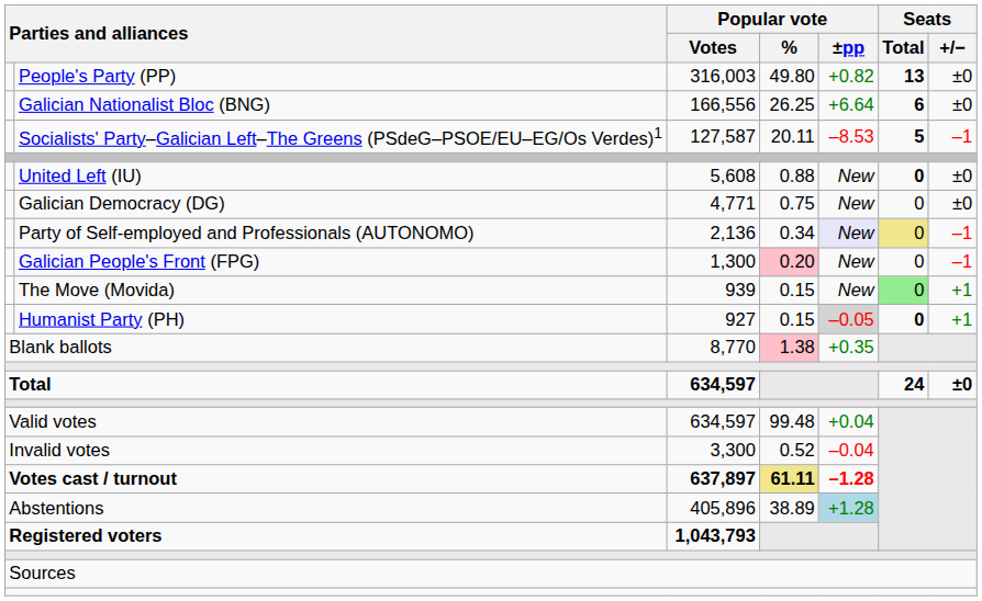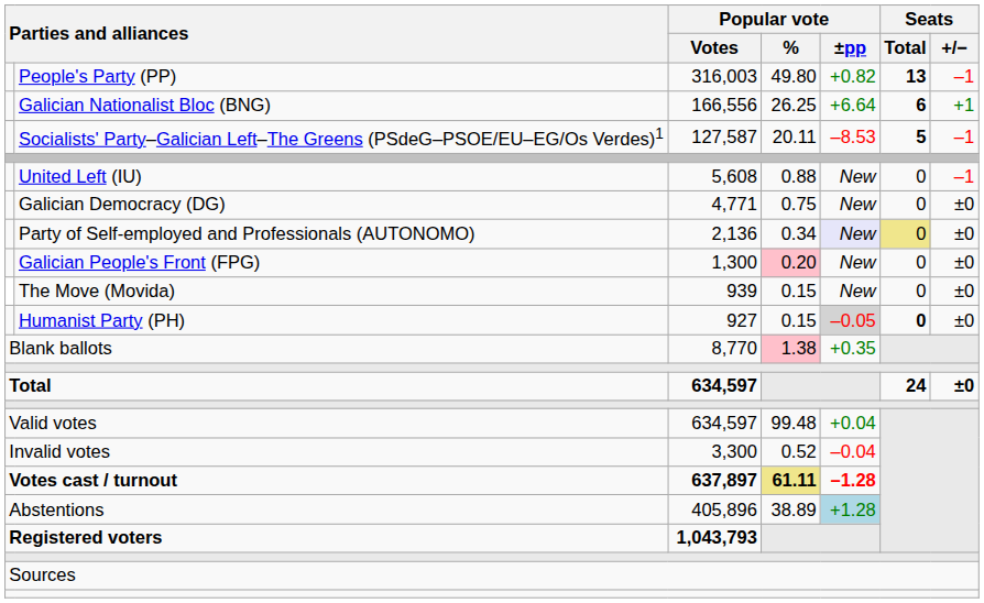People's Party (PP) | Seats / +/−: ±0 -> –1
Galician Nationalist Bloc (BNG) | Seats / +/−: ±0 -> +1
United Left (IU) | Seats / Total: bold -> normal
United Left (IU) | Seats / +/−: ±0 -> –1
Party of Self-employed and Professionals (AUTONOMO) | Seats / +/−: –1 -> ±0
Galician People's Front (FPG) | Seats / +/−: –1 -> ±0
The Move (Movida) | Seats / Total: lightgreen background -> no background
The Move (Movida) | Seats / +/−: +1 -> ±0
Humanist Party (PH) | Seats / +/−: +1 -> ±0
